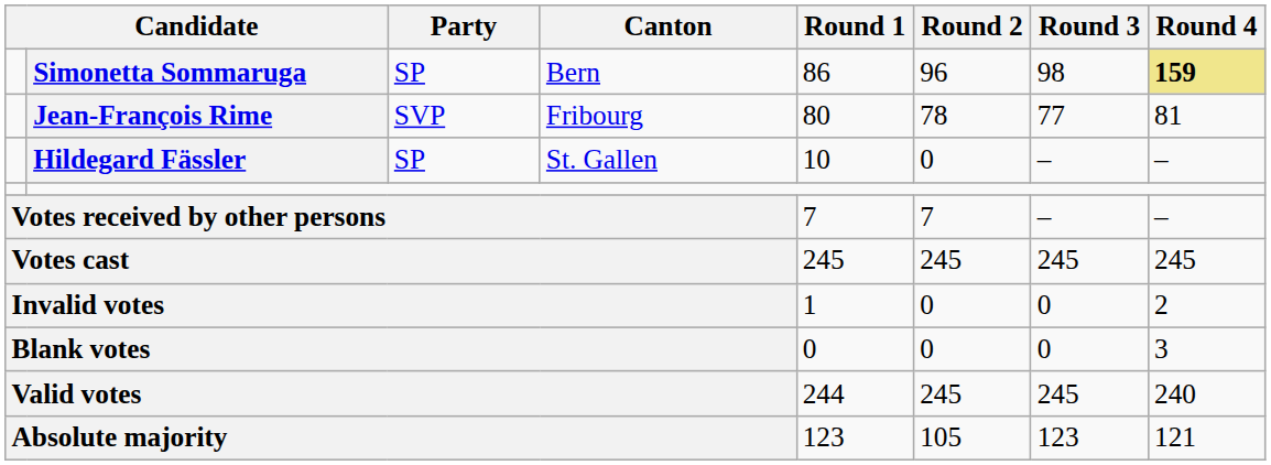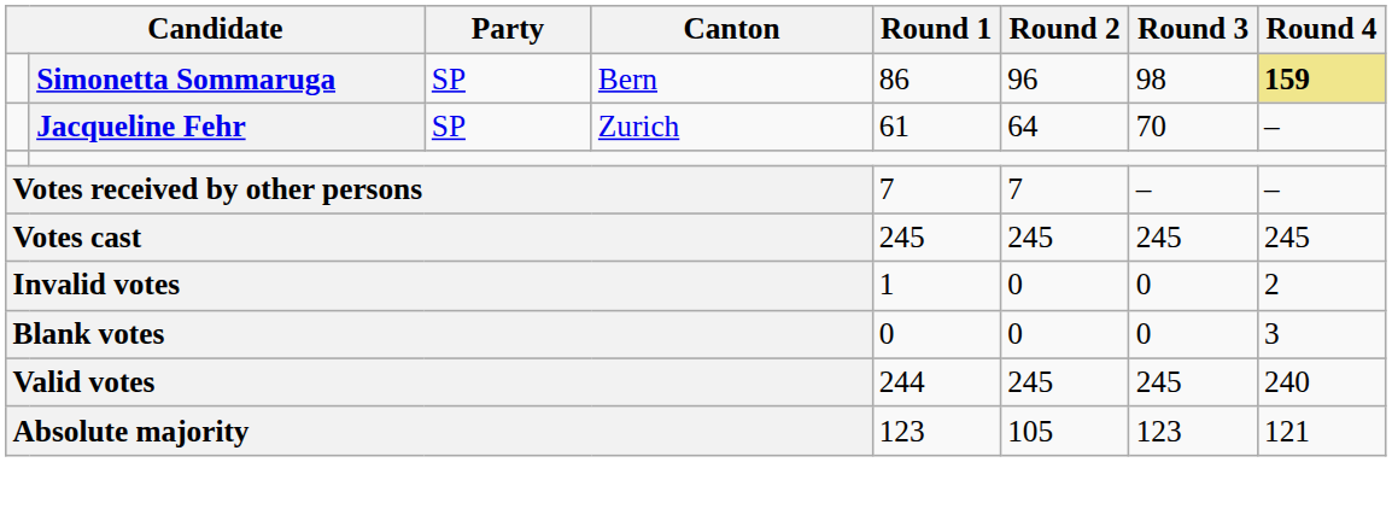- row: Jean-François Rime | SVP | Fribourg | 80 | 78 | 77 | 81
+ row: Jacqueline Fehr | SP | Zurich | 61 | 64 | 70 | –
- row: Hildegard Fässler | SP | St. Gallen | 10 | 0 | – | –
